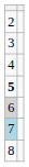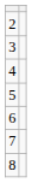5 | column 1: bold -> normal
6 | column 1: lightgrey background -> no background
7 | column 1: lightblue background -> no background
